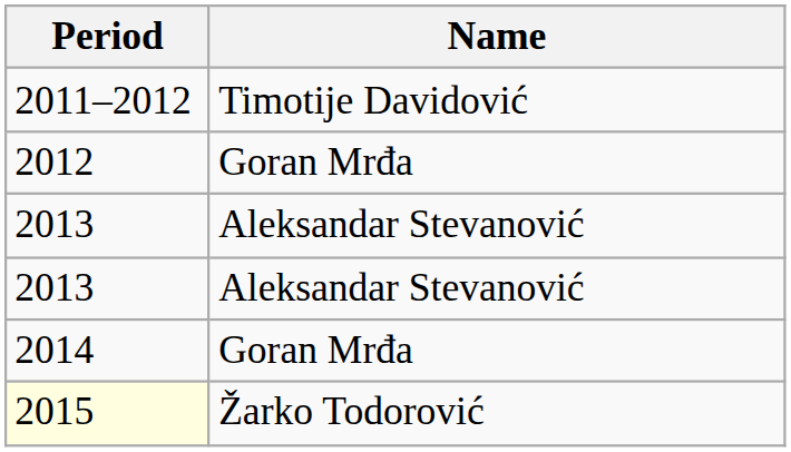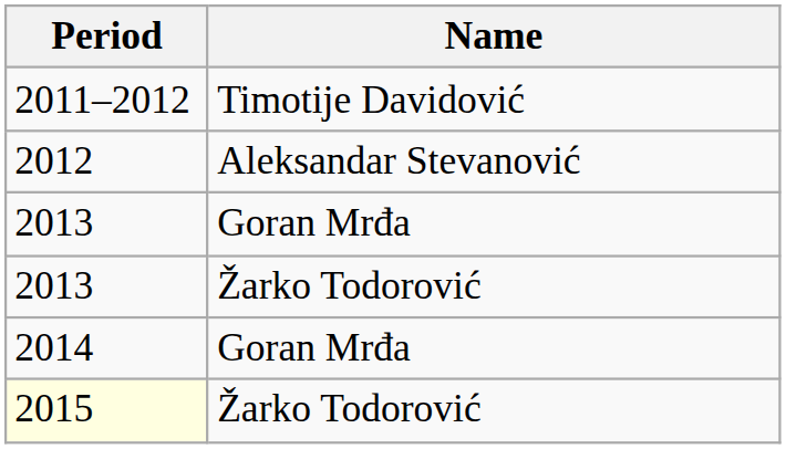row 3 | Name: Goran Mrđa -> Aleksandar Stevanović
row 4 | Name: Aleksandar Stevanović -> Goran Mrđa
row 5 | Name: Aleksandar Stevanović -> Žarko Todorović
